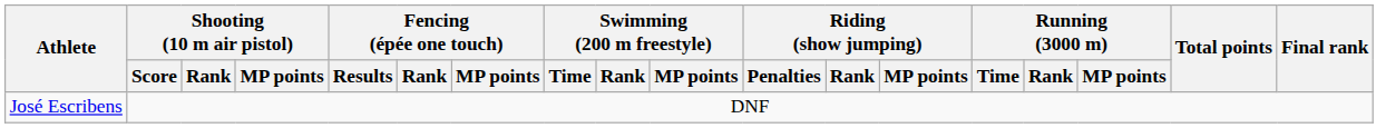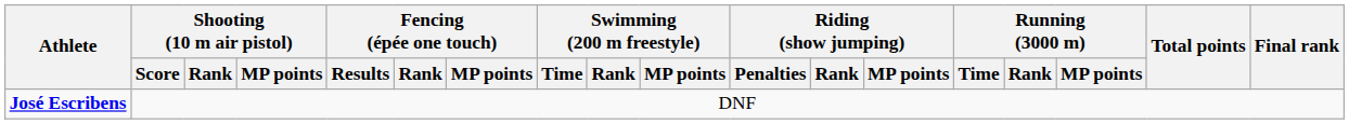José Escribens | Athlete: normal -> bold
